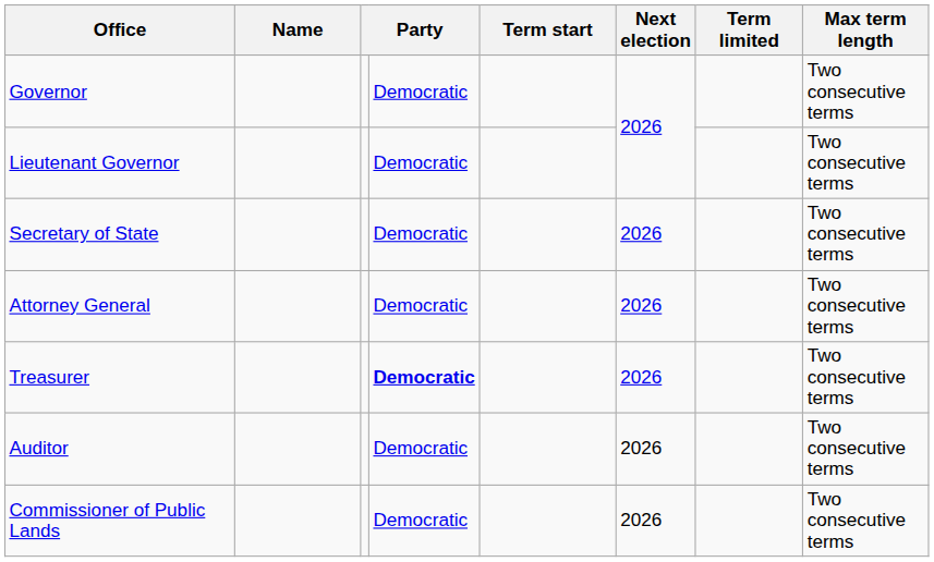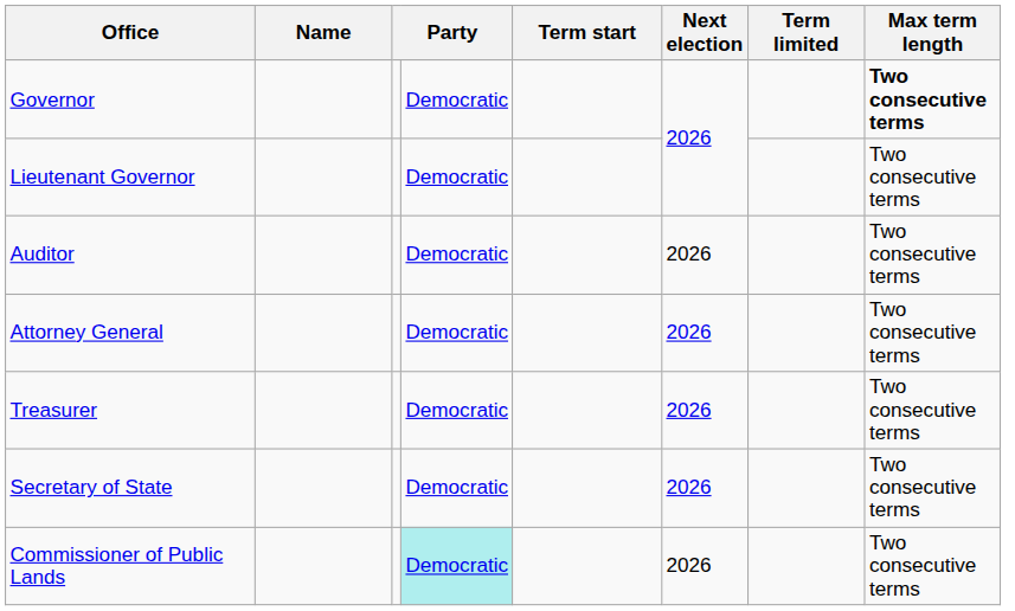Governor | Max term length: normal -> bold
rows swapped: Secretary of State <-> Auditor
Treasurer | column 4: bold -> normal
Commissioner of Public Lands | column 4: no background -> paleturquoise background
